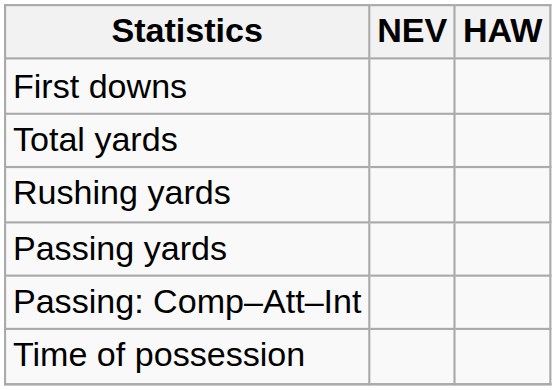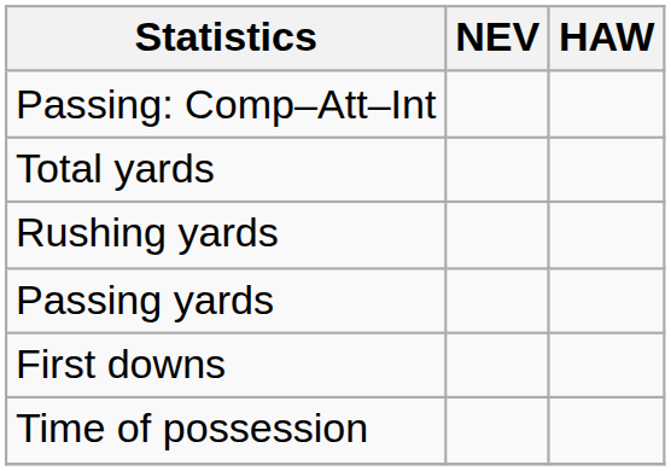rows swapped: First downs <-> Passing: Comp–Att–Int
